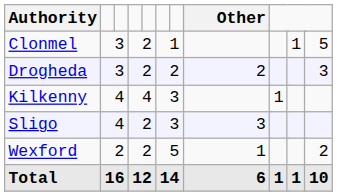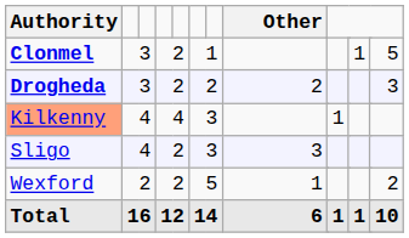Clonmel | Authority: normal -> bold
Drogheda | Authority: normal -> bold
Kilkenny | Authority: no background -> lightsalmon background
